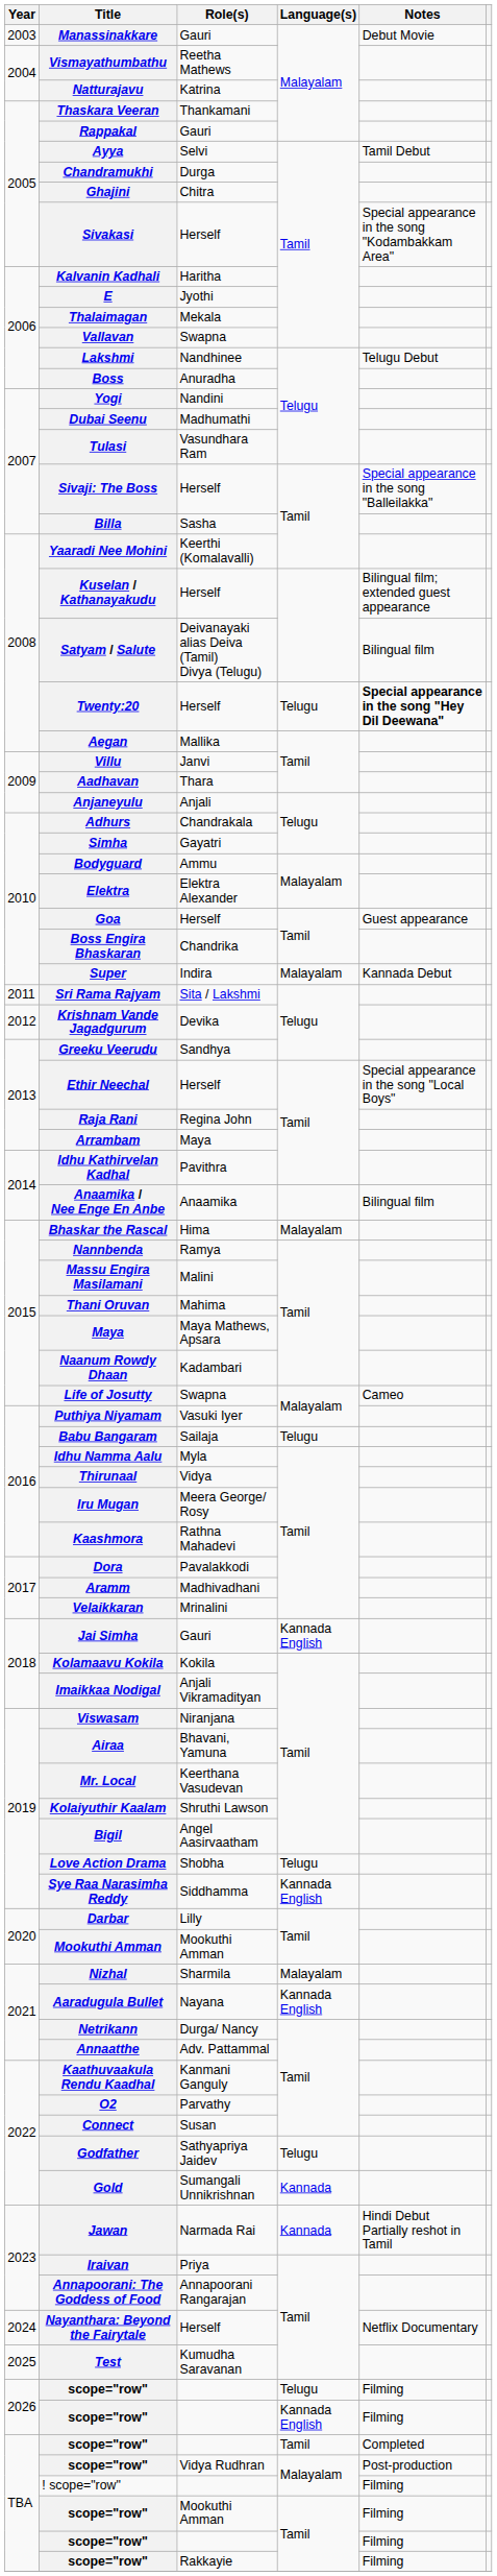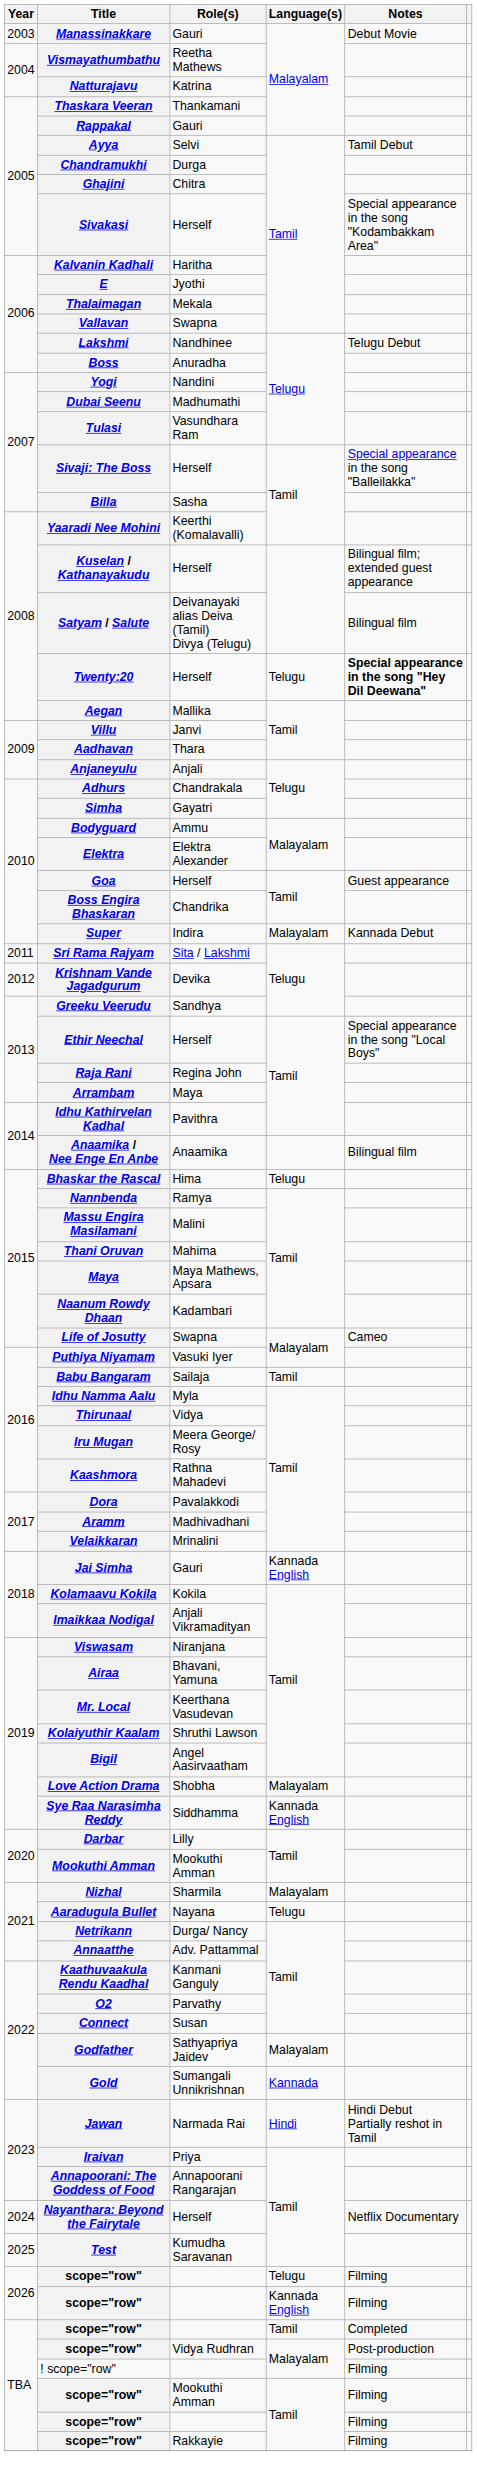Bhaskar the Rascal | Language(s): Malayalam -> Telugu
Babu Bangaram | Language(s): Telugu -> Tamil
Love Action Drama | Language(s): Telugu -> Malayalam
Aaradugula Bullet | Language(s): Kannada English -> Telugu
Godfather | Language(s): Telugu -> Malayalam
Jawan | Language(s): Kannada -> Hindi
